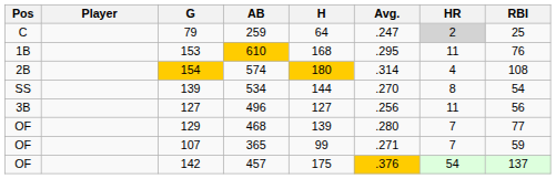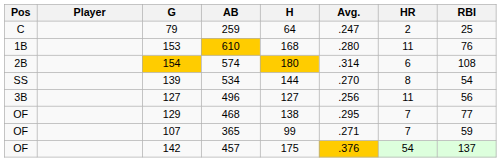79 | HR: lightgrey background -> no background
153 | Avg.: .295 -> .280
154 | HR: 4 -> 6
129 | H: 139 -> 138
129 | Avg.: .280 -> .295
